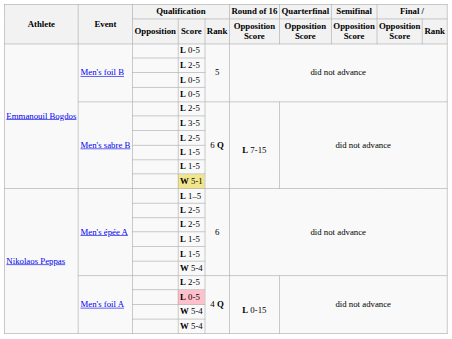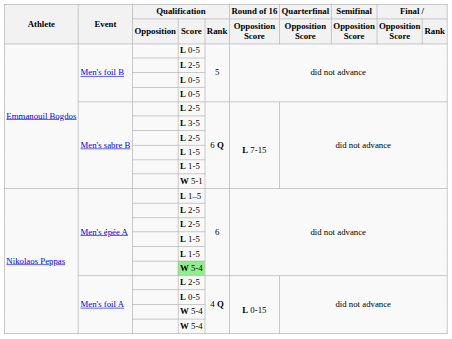W 5-1 | Qualification / Score: khaki background -> no background
Men's épée A / W 5-4 | Qualification / Score: no background -> lightgreen background
Men's foil A / L 0-5 | Qualification / Score: pink background -> no background
